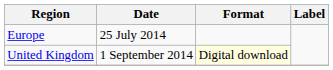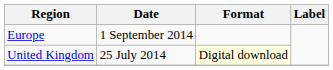Europe | Date: 25 July 2014 -> 1 September 2014
United Kingdom | Date: 1 September 2014 -> 25 July 2014
